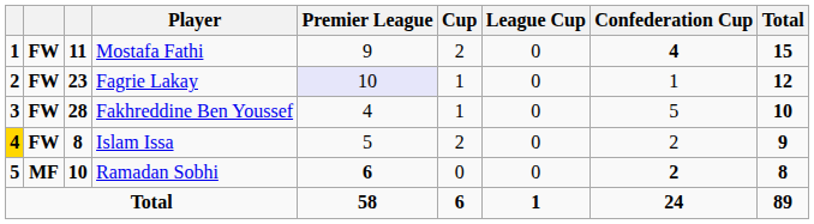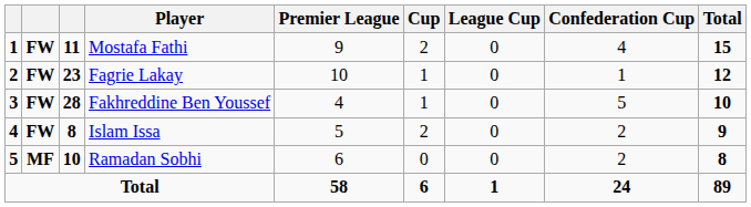Mostafa Fathi | Confederation Cup: bold -> normal
Fagrie Lakay | Premier League: lavender background -> no background
Islam Issa | column 1: gold background -> no background
Ramadan Sobhi | Premier League: bold -> normal
Ramadan Sobhi | Confederation Cup: bold -> normal
